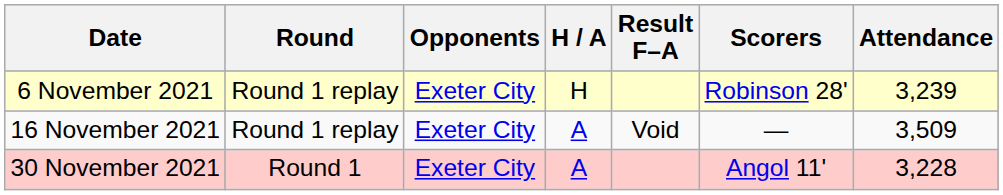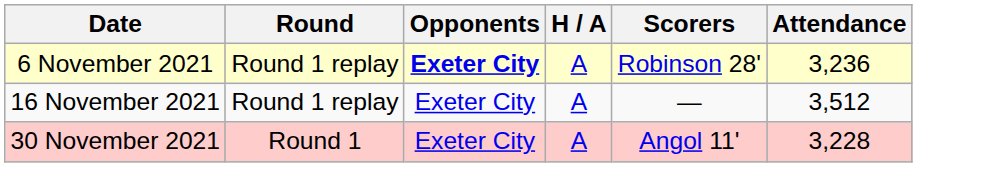- column: Result F–A | Void
6 November 2021 | Opponents: normal -> bold
6 November 2021 | H / A: H -> A
6 November 2021 | Attendance: 3,239 -> 3,236
16 November 2021 | Attendance: 3,509 -> 3,512
